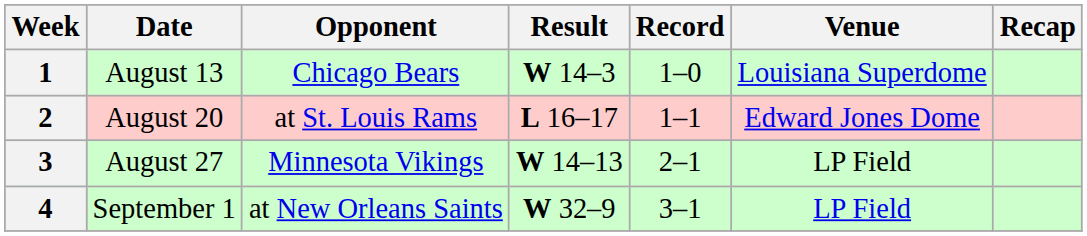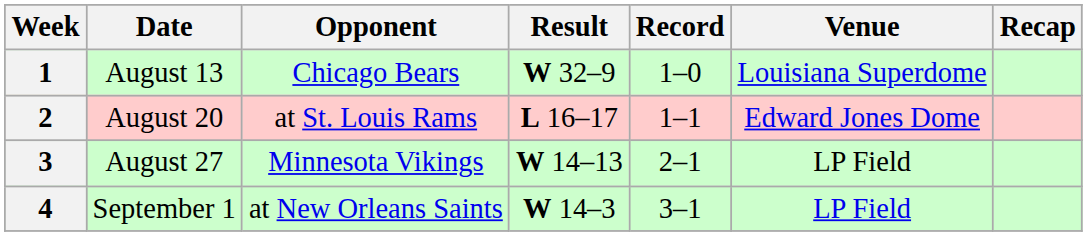1 | Result: W 14–3 -> W 32–9
4 | Result: W 32–9 -> W 14–3
